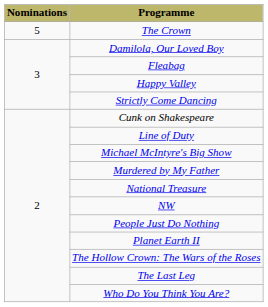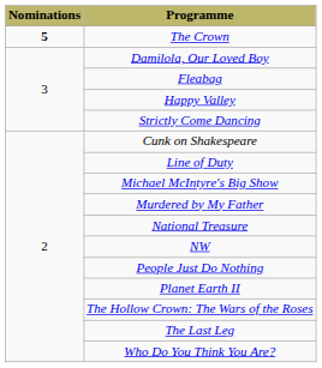The Crown | Nominations: normal -> bold
